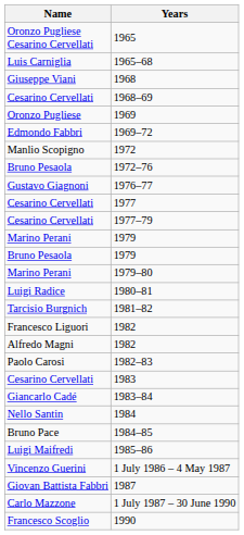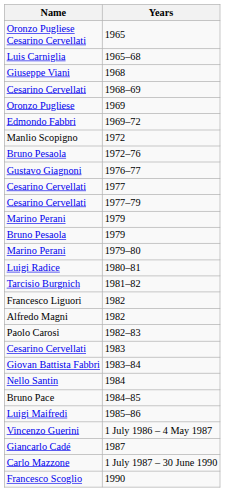row 22 | Name: Giancarlo Cadé -> Giovan Battista Fabbri
row 27 | Name: Giovan Battista Fabbri -> Giancarlo Cadé
